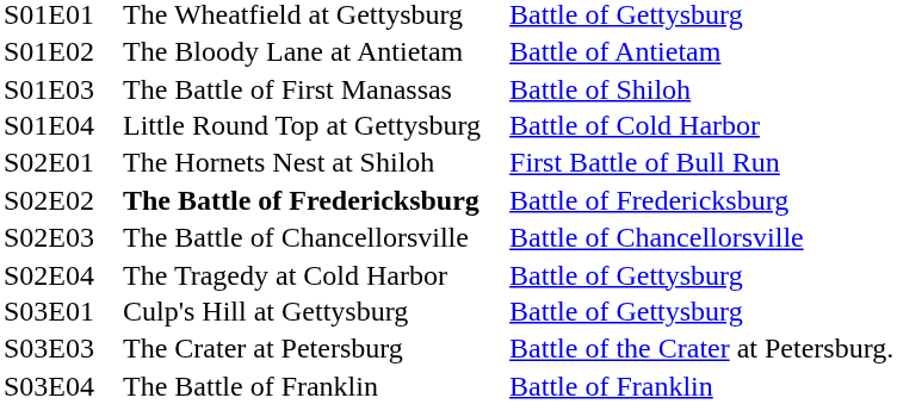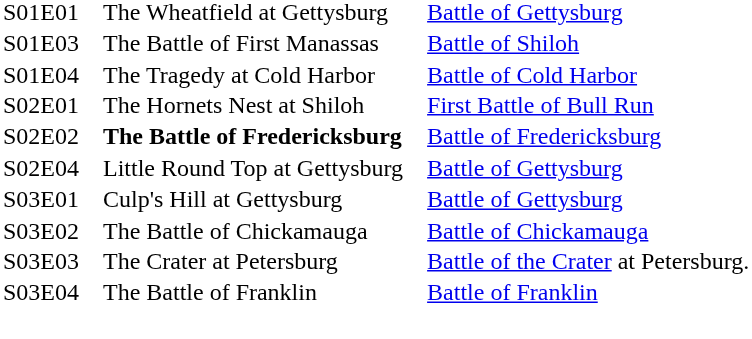- row: S01E02 | The Bloody Lane at Antietam | Battle of Antietam
S01E04 | column 2: Little Round Top at Gettysburg -> The Tragedy at Cold Harbor
- row: S02E03 | The Battle of Chancellorsville | Battle of Chancellorsville
S02E04 | column 2: The Tragedy at Cold Harbor -> Little Round Top at Gettysburg
+ row: S03E02 | The Battle of Chickamauga | Battle of Chickamauga
